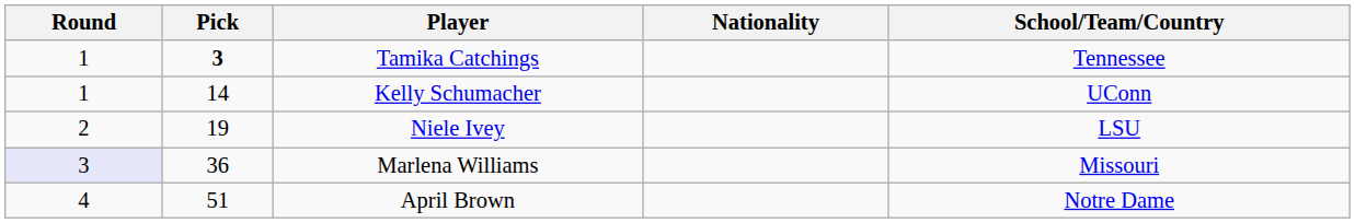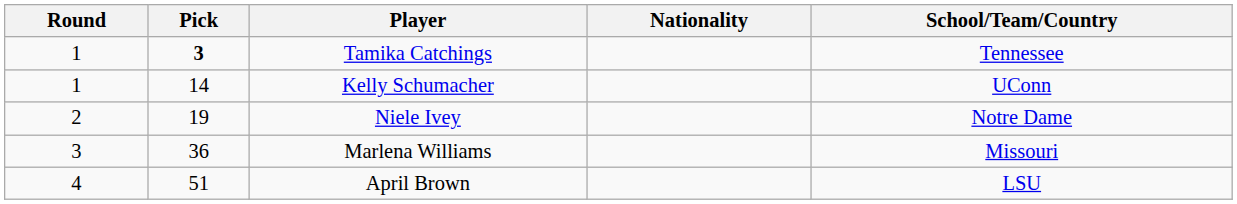Niele Ivey | School/Team/Country: LSU -> Notre Dame
Marlena Williams | Round: lavender background -> no background
April Brown | School/Team/Country: Notre Dame -> LSU
